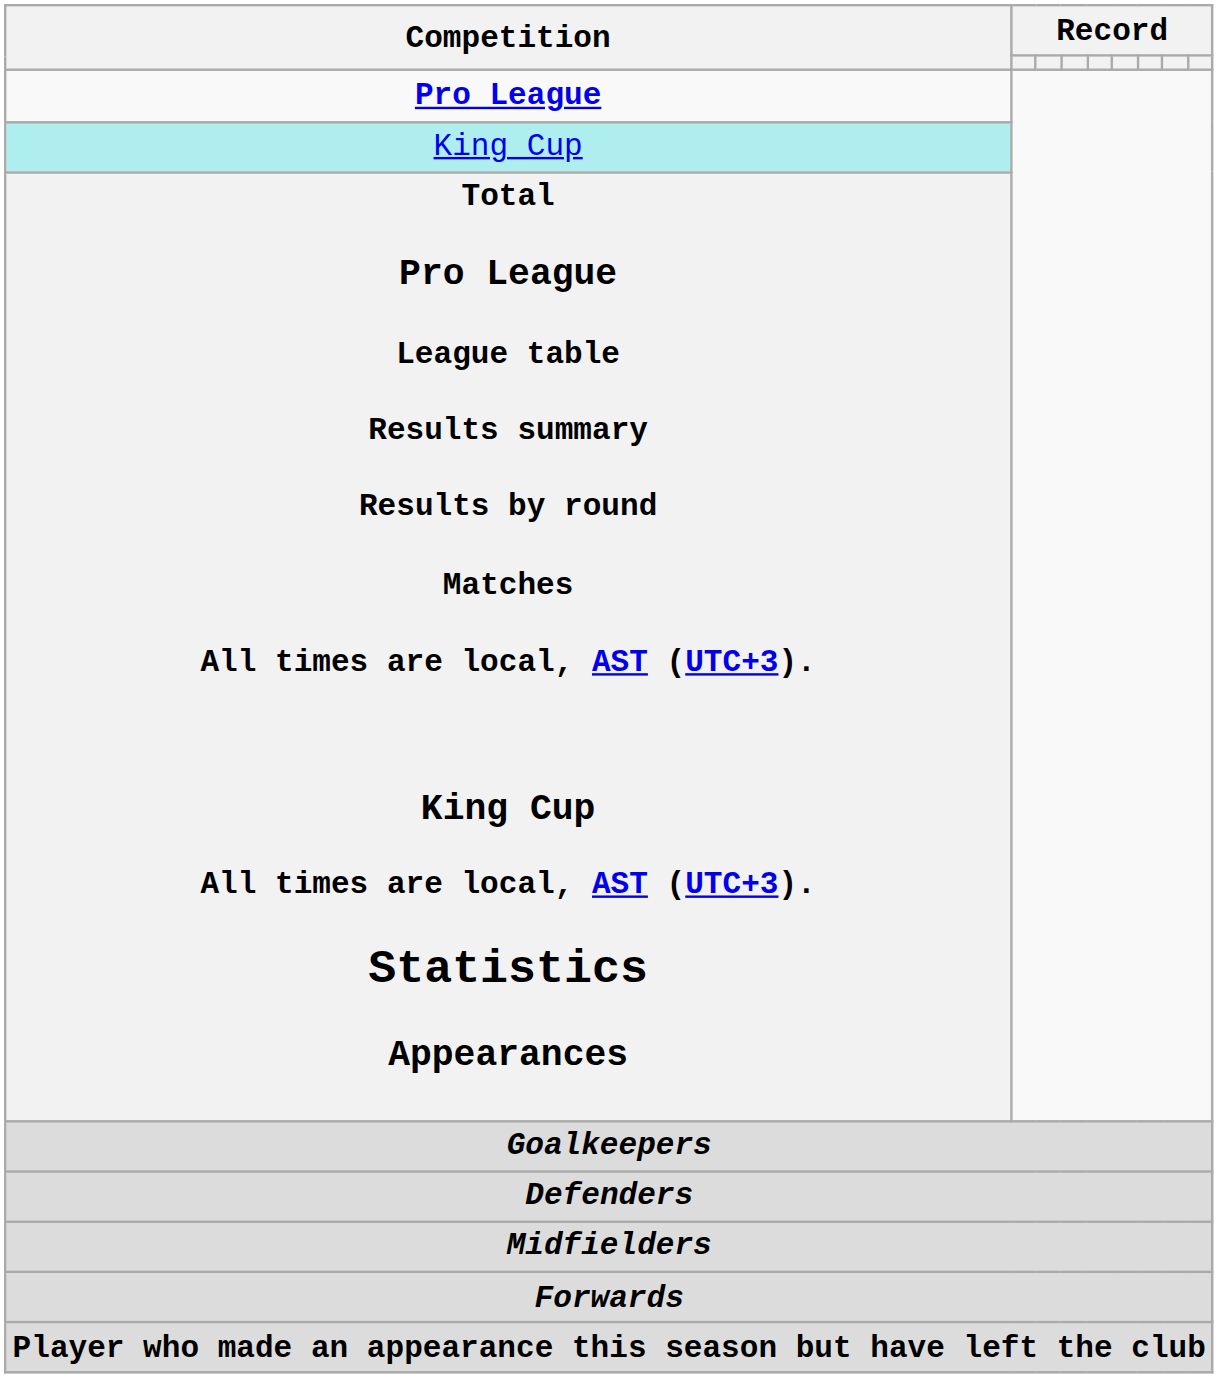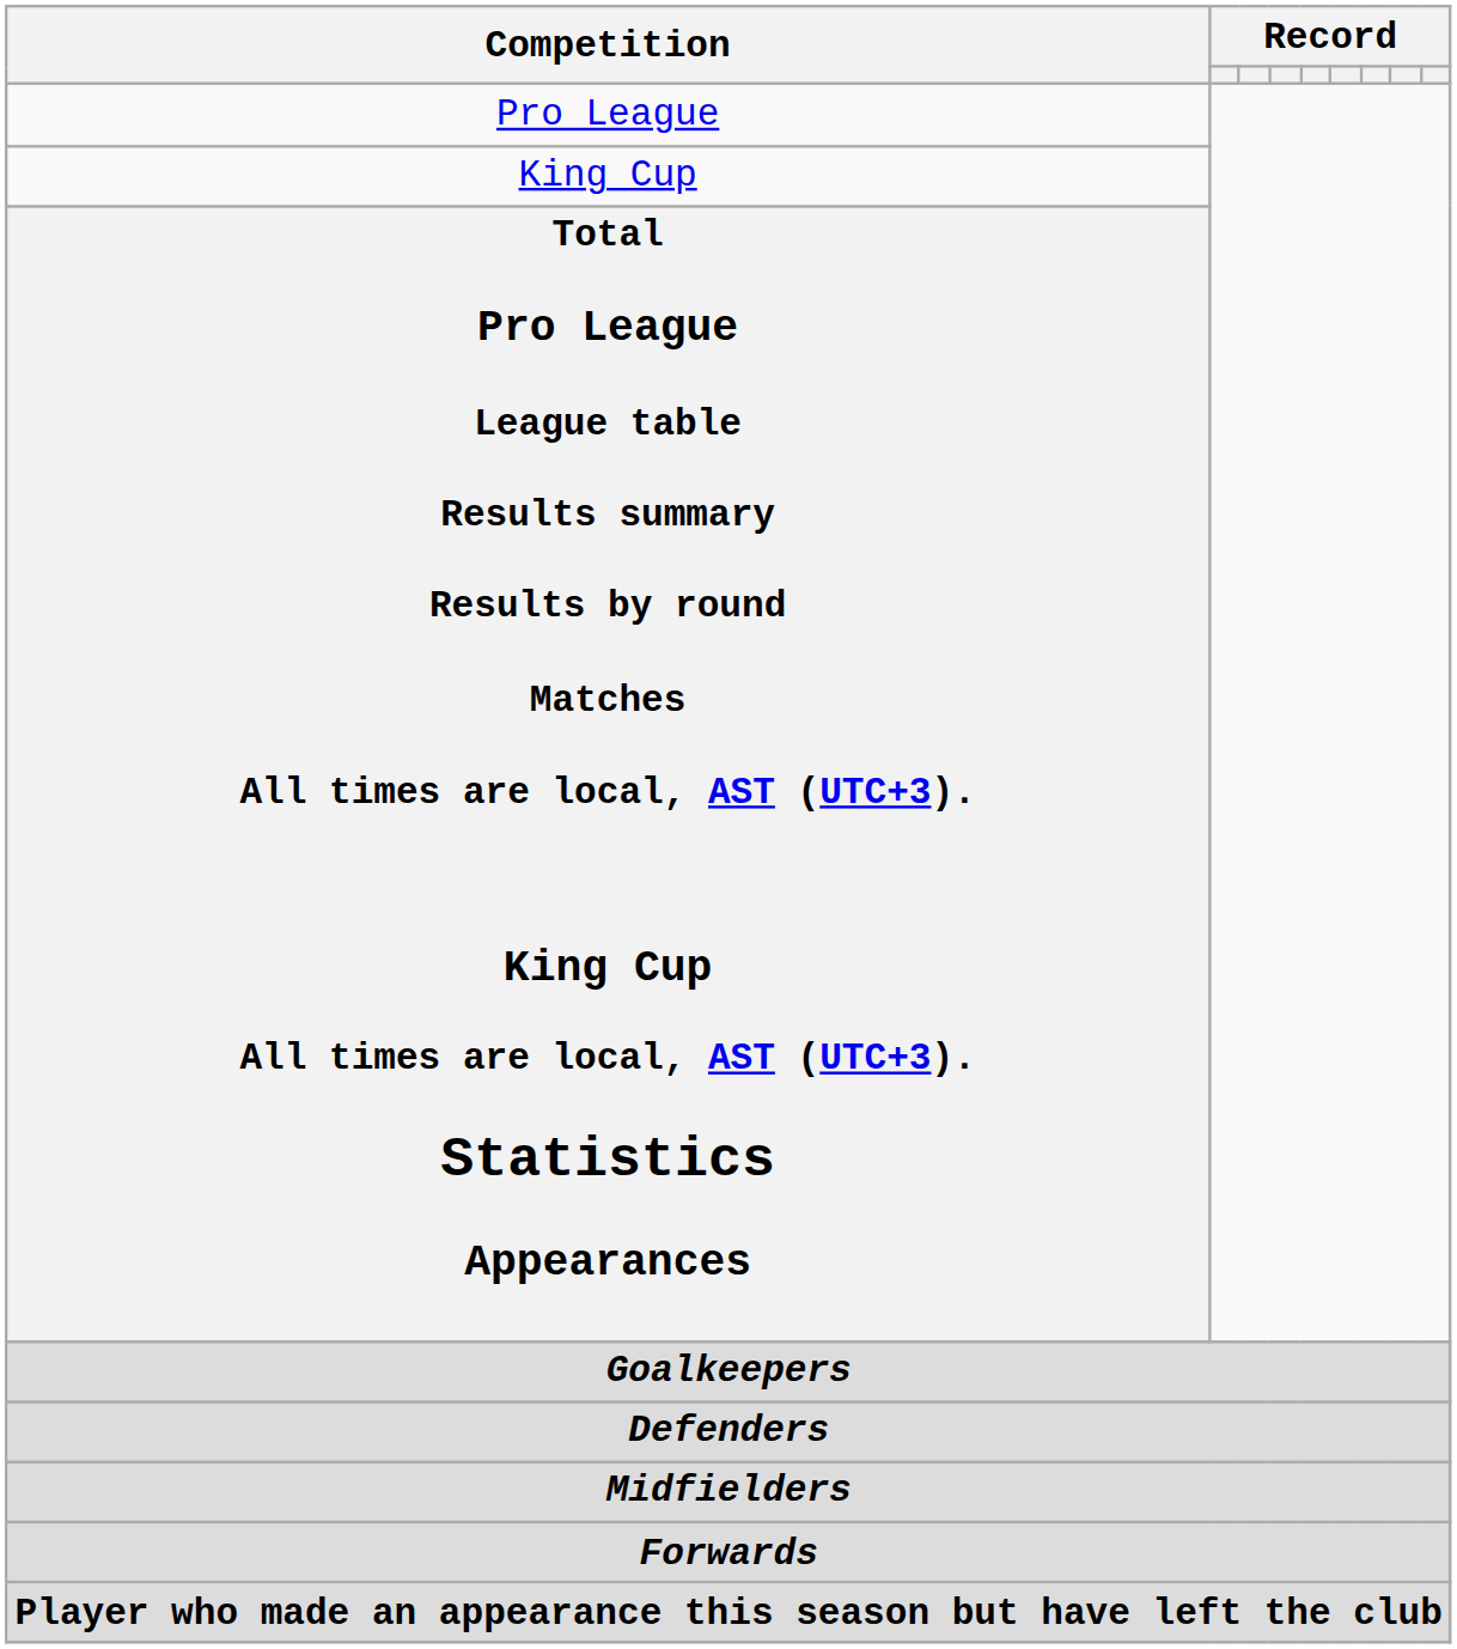Pro League | Competition: bold -> normal
King Cup | Competition: paleturquoise background -> no background
